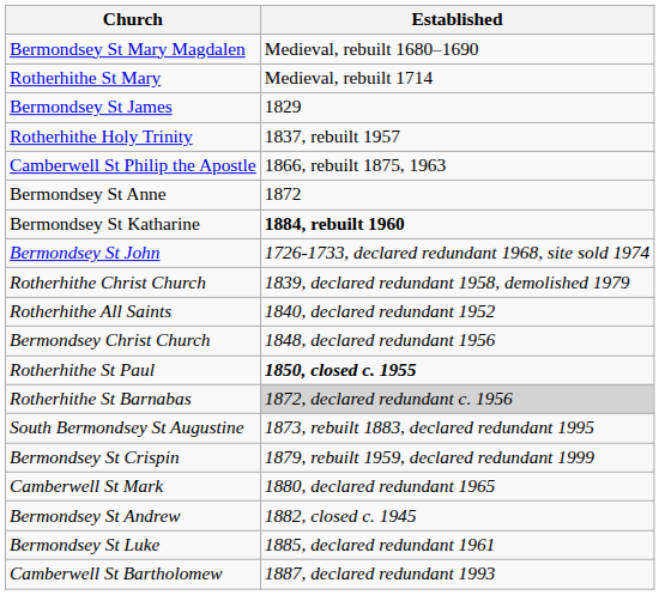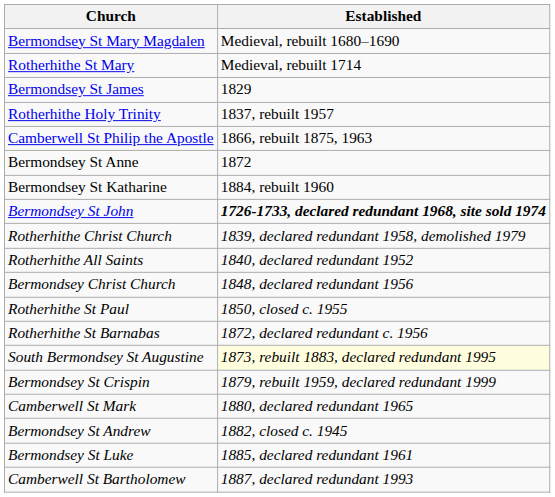Bermondsey St Katharine | Established: bold -> normal
Bermondsey St John | Established: normal -> bold
Rotherhithe St Paul | Established: bold -> normal
Rotherhithe St Barnabas | Established: lightgrey background -> no background
South Bermondsey St Augustine | Established: no background -> lightyellow background
